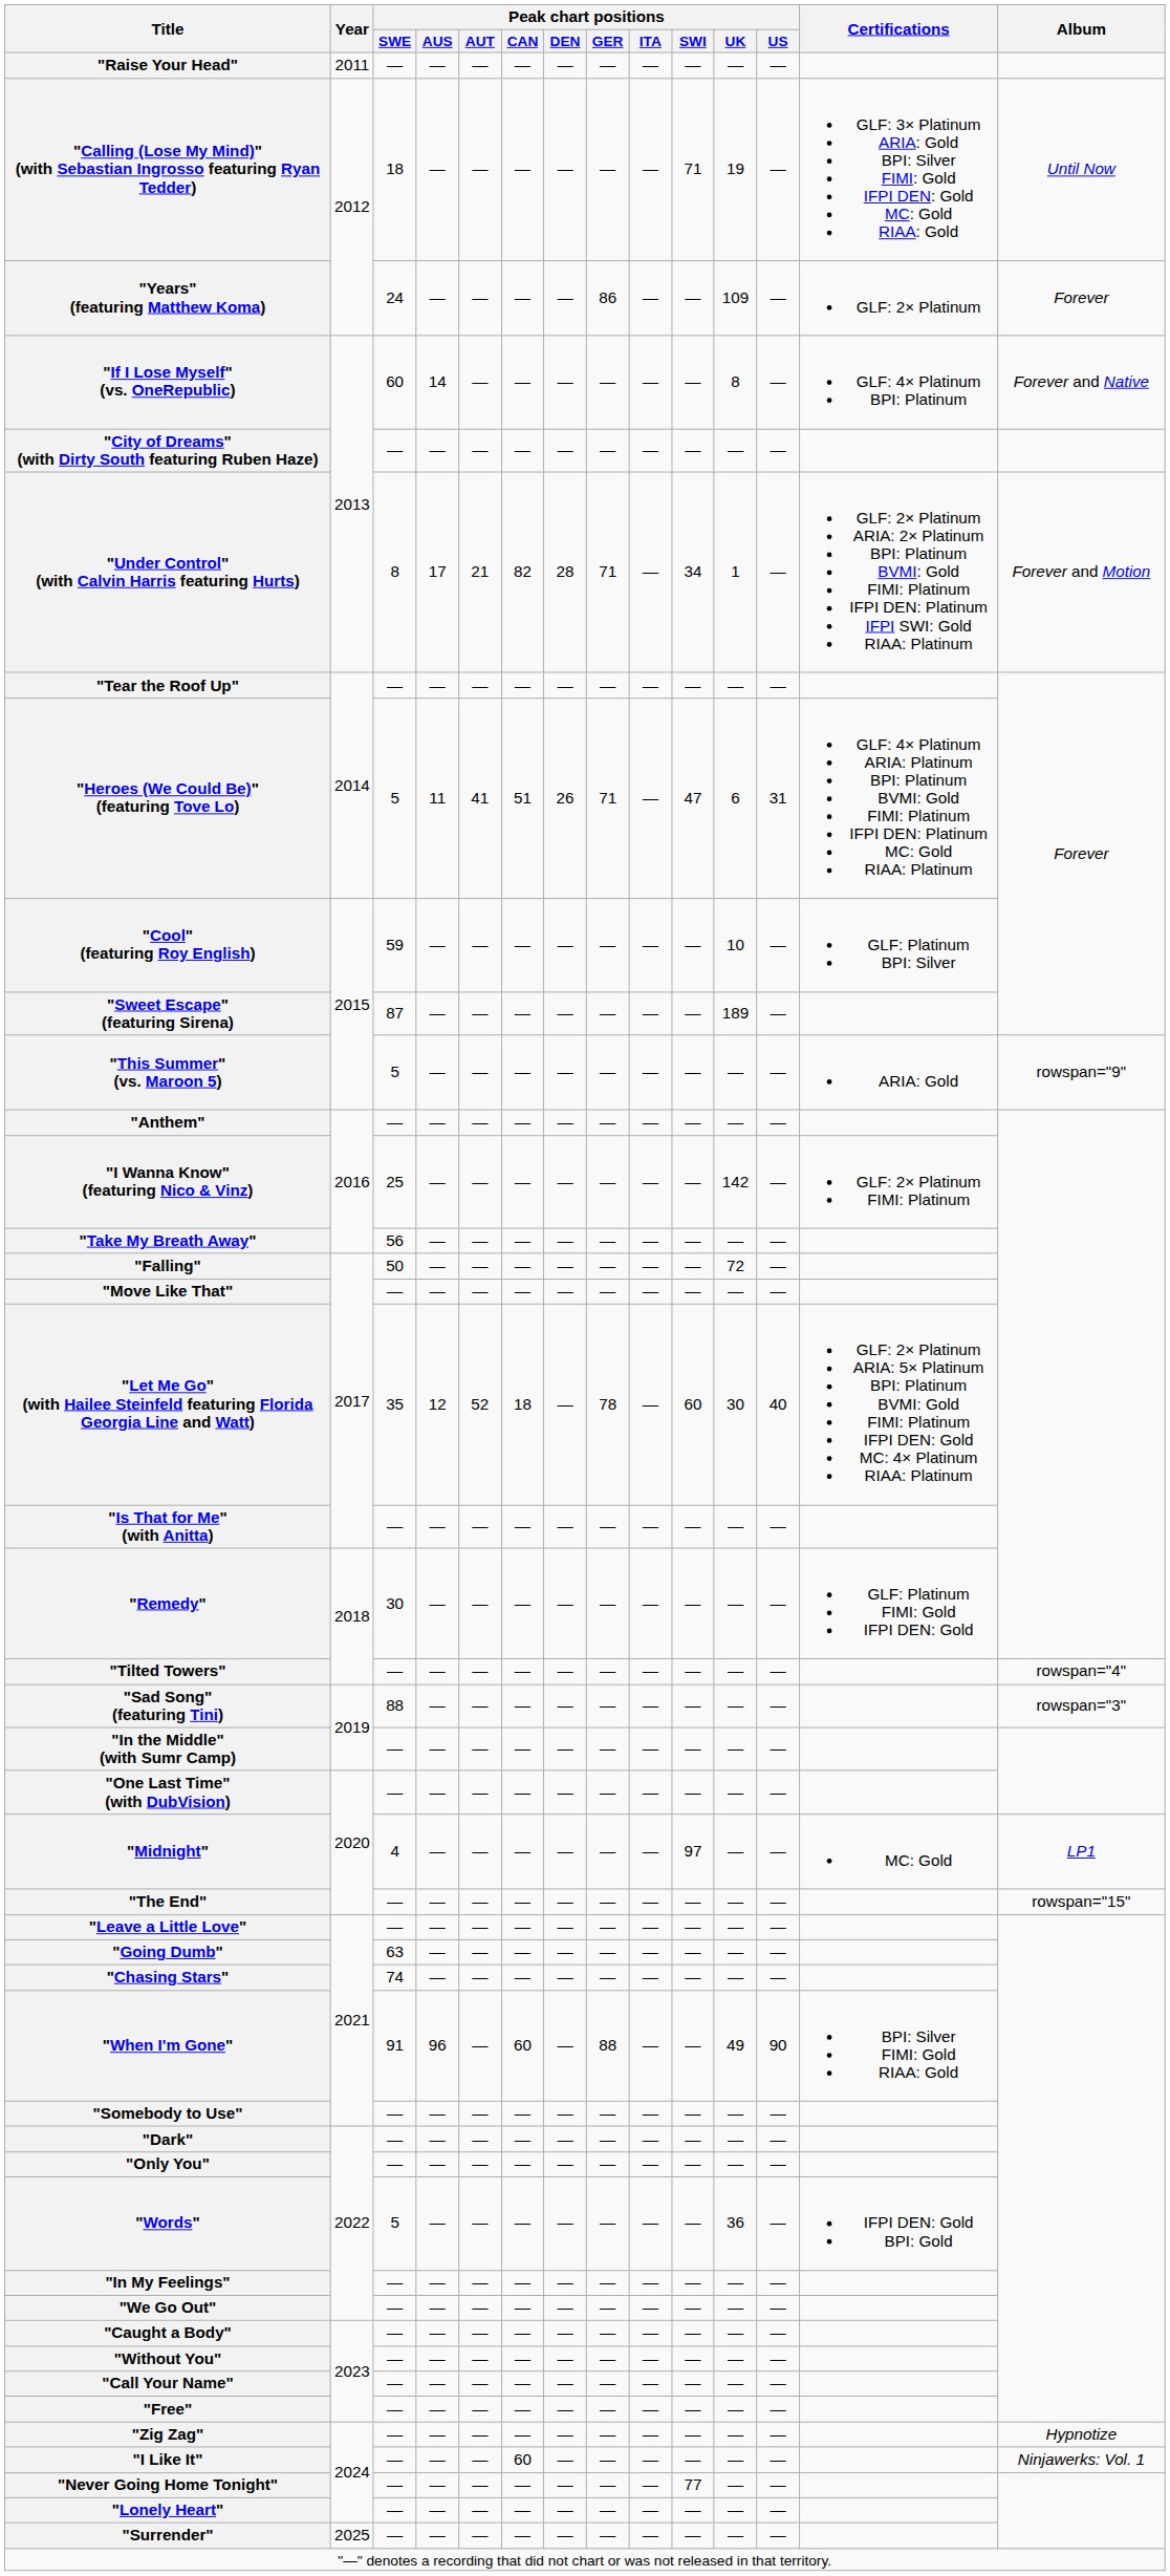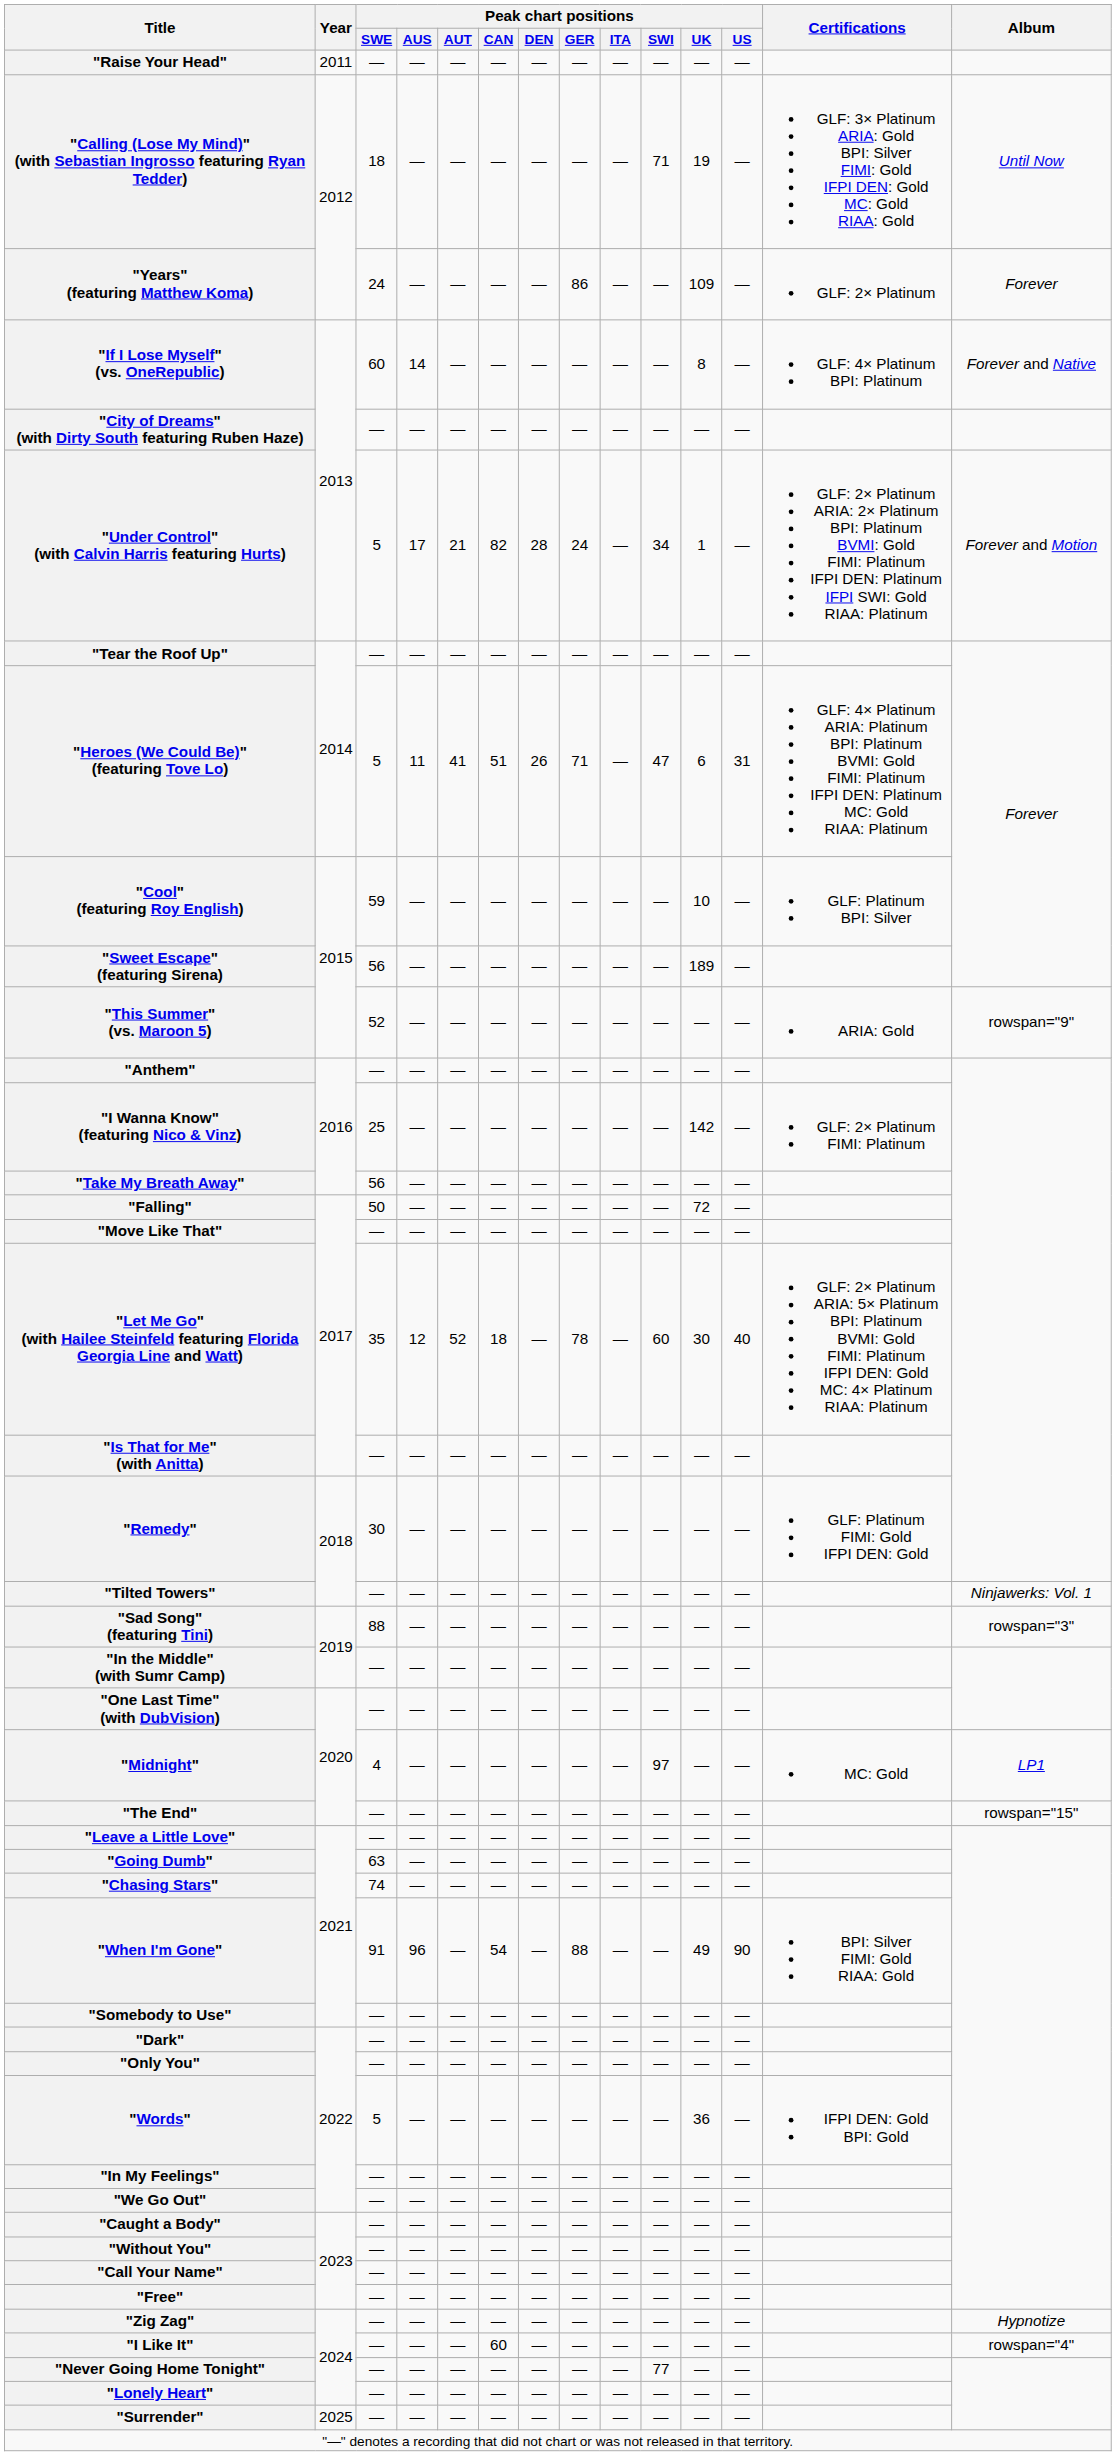"Under Control" (with Calvin Harris featuring Hurts) | Peak chart positions / SWE: 8 -> 5
"Under Control" (with Calvin Harris featuring Hurts) | Peak chart positions / GER: 71 -> 24
"Sweet Escape" (featuring Sirena) | Peak chart positions / SWE: 87 -> 56
"This Summer" (vs. Maroon 5) | Peak chart positions / SWE: 5 -> 52
"Tilted Towers" | Album: rowspan="4" -> Ninjawerks: Vol. 1
"When I'm Gone" | Peak chart positions / CAN: 60 -> 54
"I Like It" | Album: Ninjawerks: Vol. 1 -> rowspan="4"
